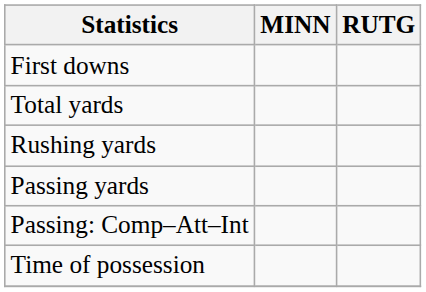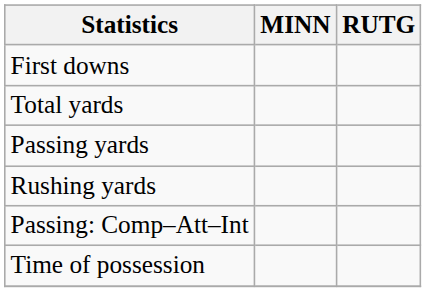rows swapped: Rushing yards <-> Passing yards
